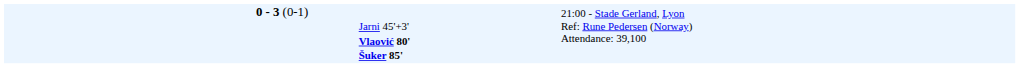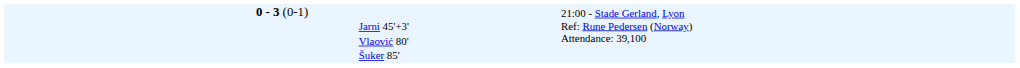Vlaović 80' | column 2: bold -> normal
Šuker 85' | column 2: bold -> normal
